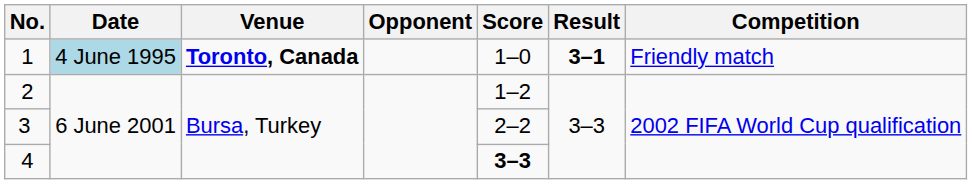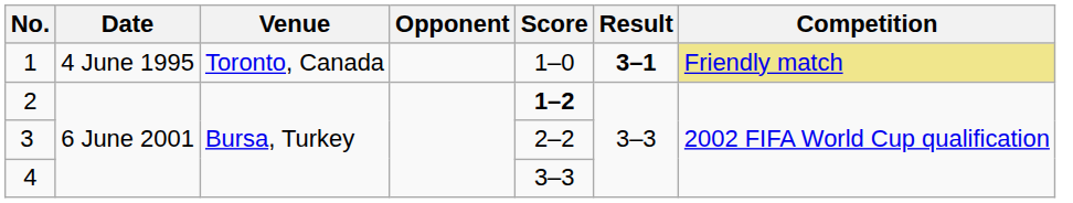1 | Date: lightblue background -> no background
1 | Venue: bold -> normal
1 | Competition: no background -> khaki background
2 | Score: normal -> bold
4 | Score: bold -> normal
